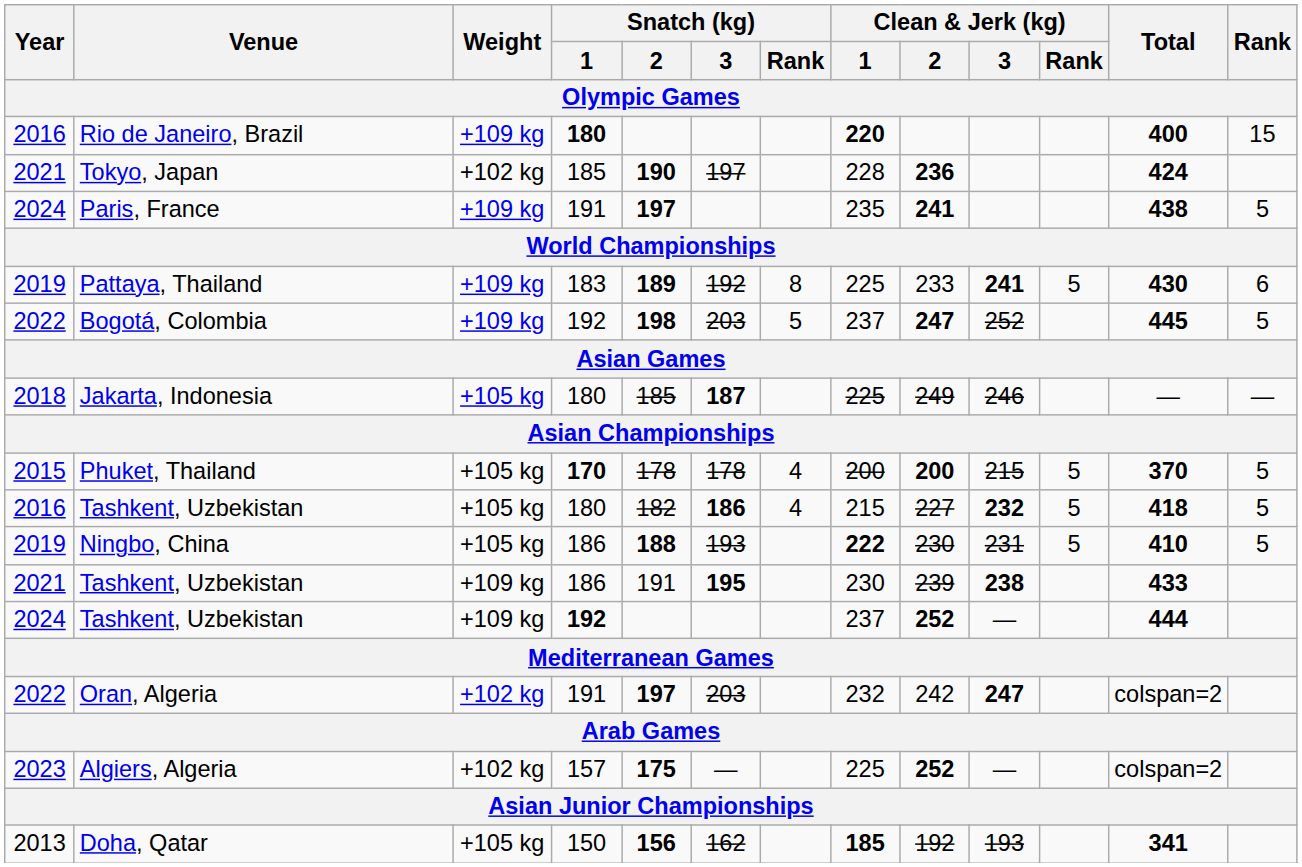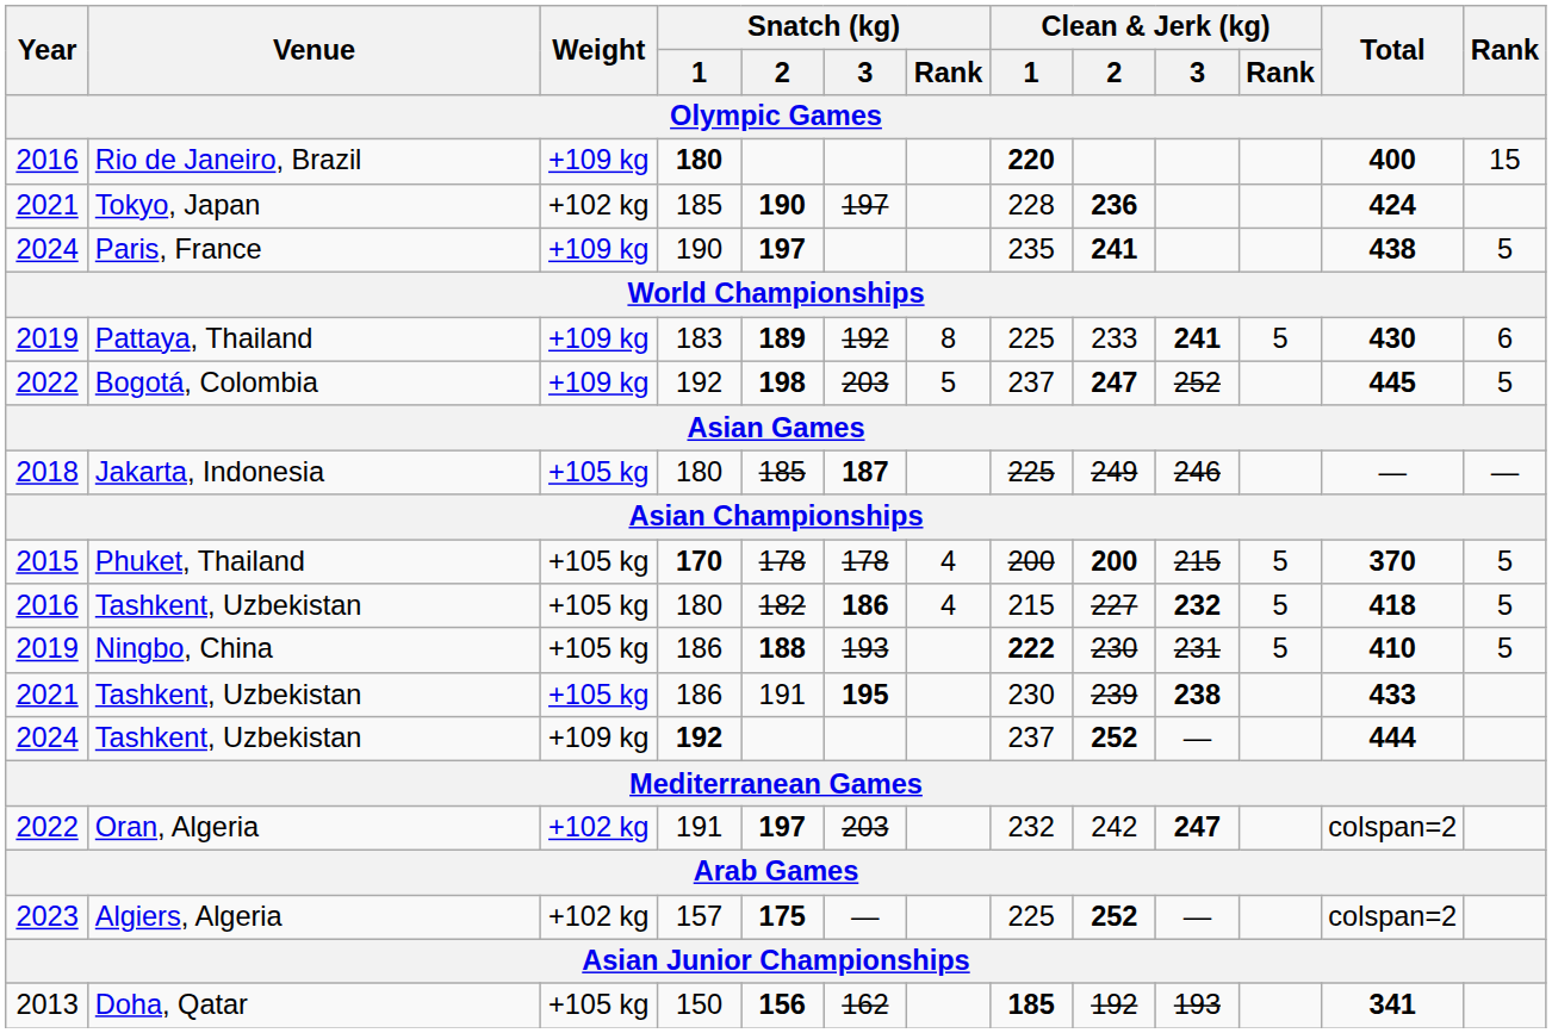Paris, France | Snatch (kg) / 1: 191 -> 190
2021 / Tashkent, Uzbekistan | Weight: +109 kg -> +105 kg
